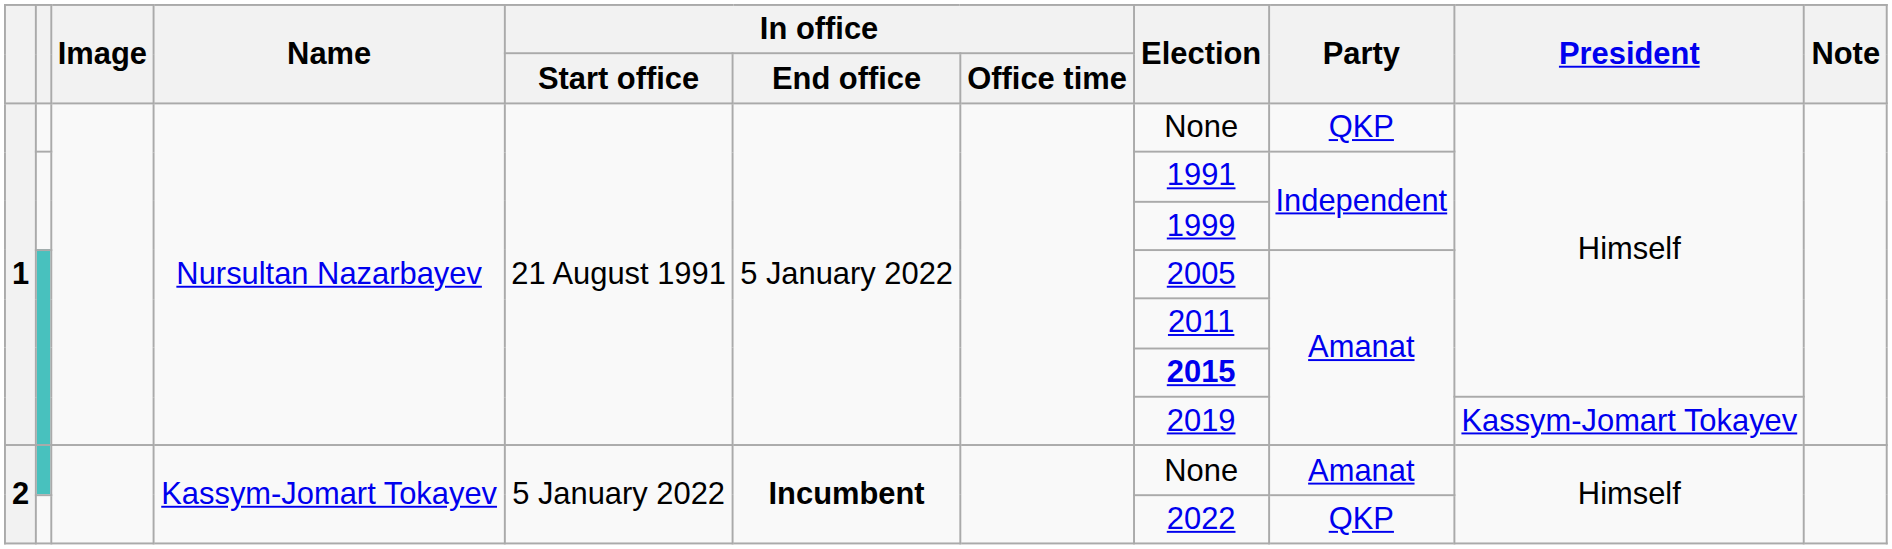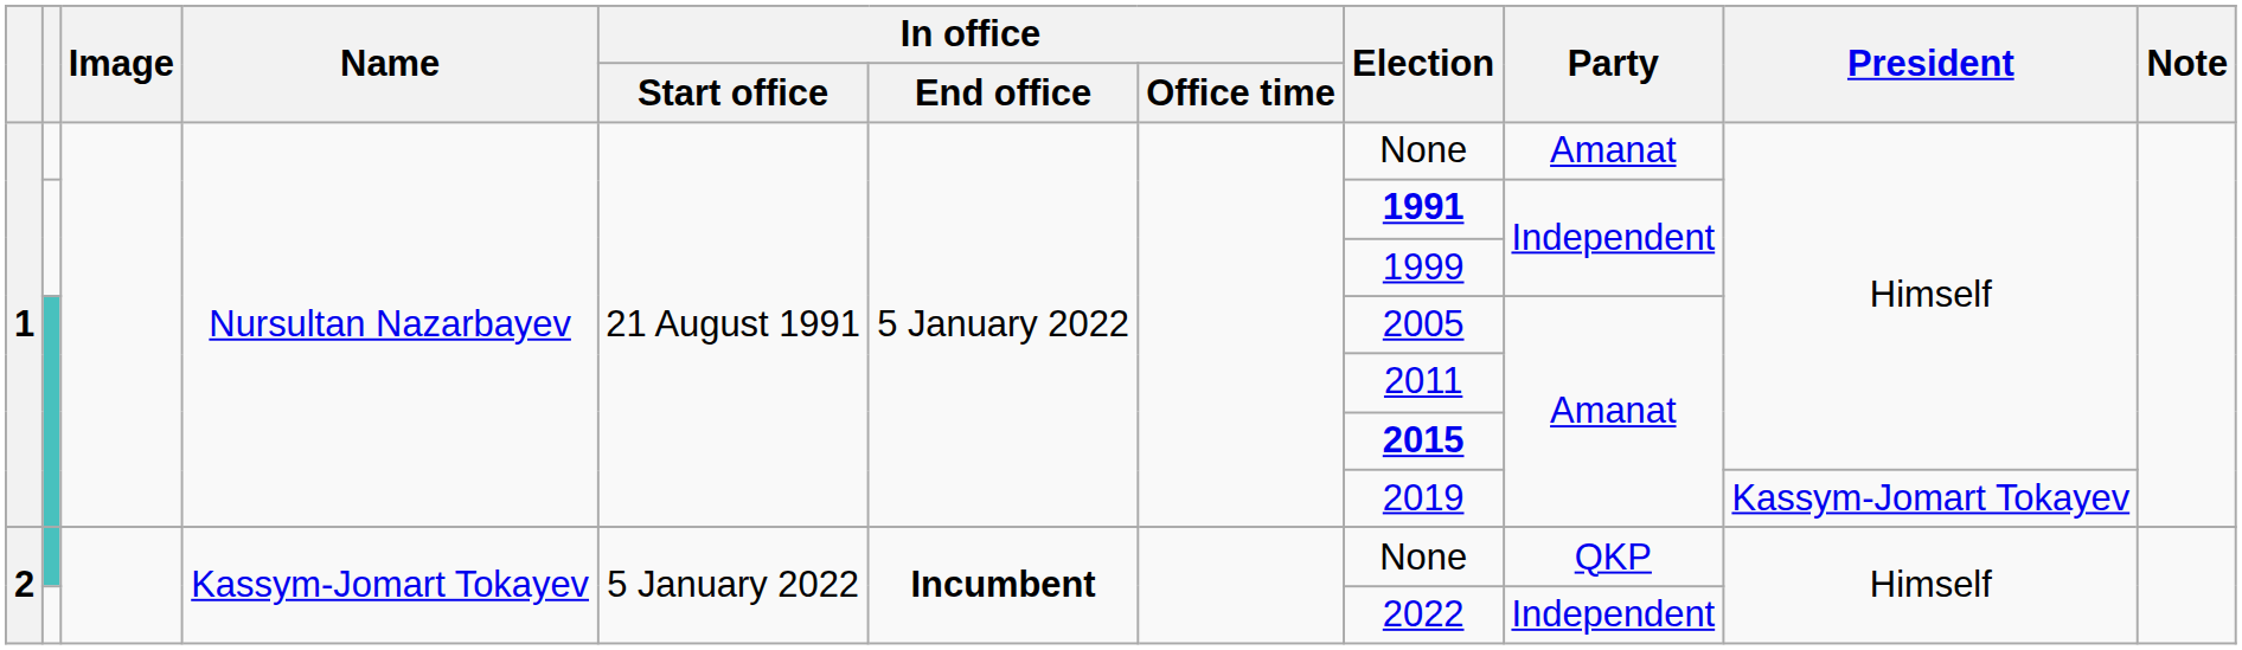row 3 | Party: QKP -> Amanat
row 4 | Election: normal -> bold
row 10 | Party: Amanat -> QKP
row 11 | Party: QKP -> Independent
